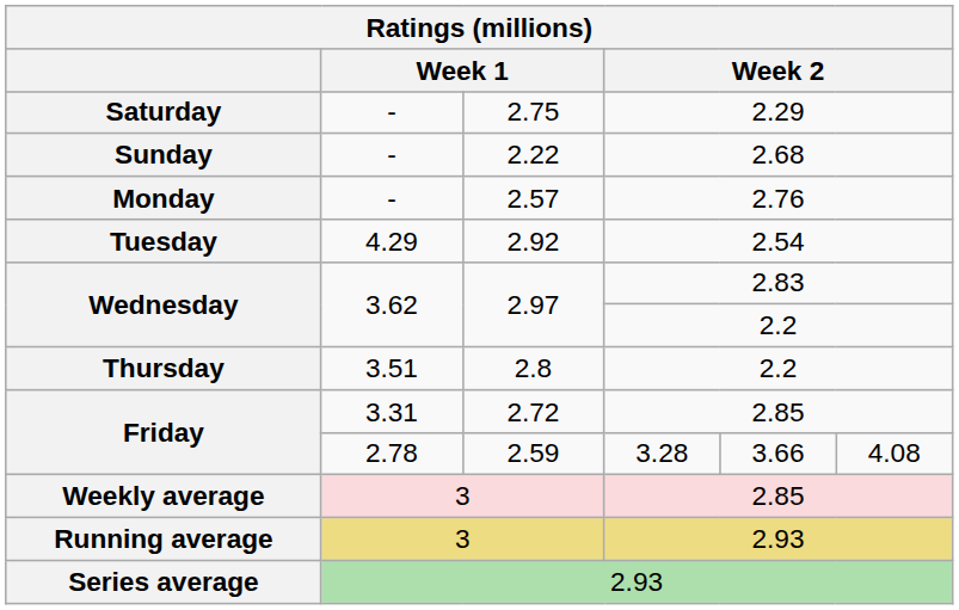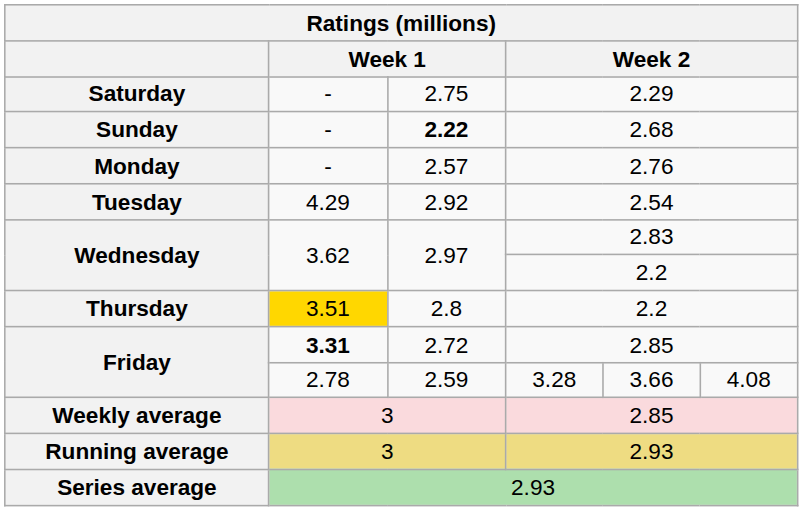Sunday | column 3: normal -> bold
Thursday | column 2: no background -> gold background
Friday / 2.85 | column 2: normal -> bold
